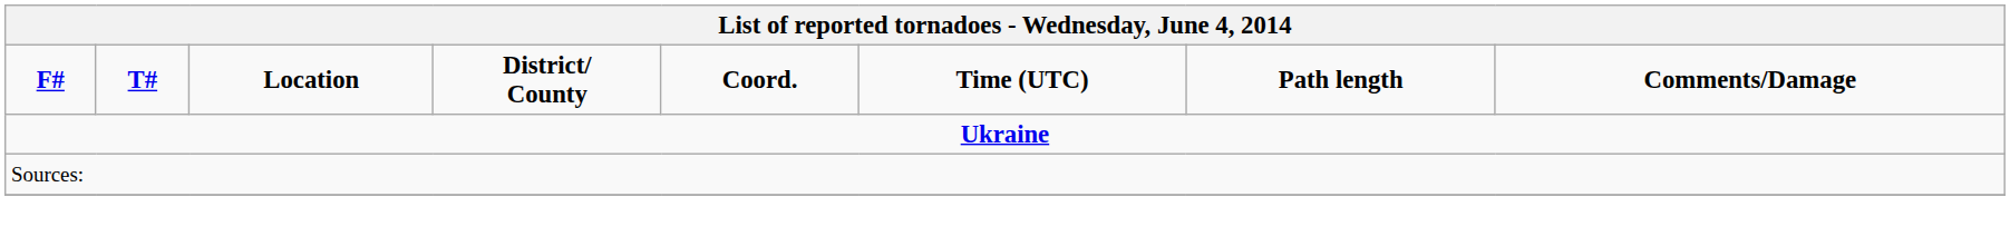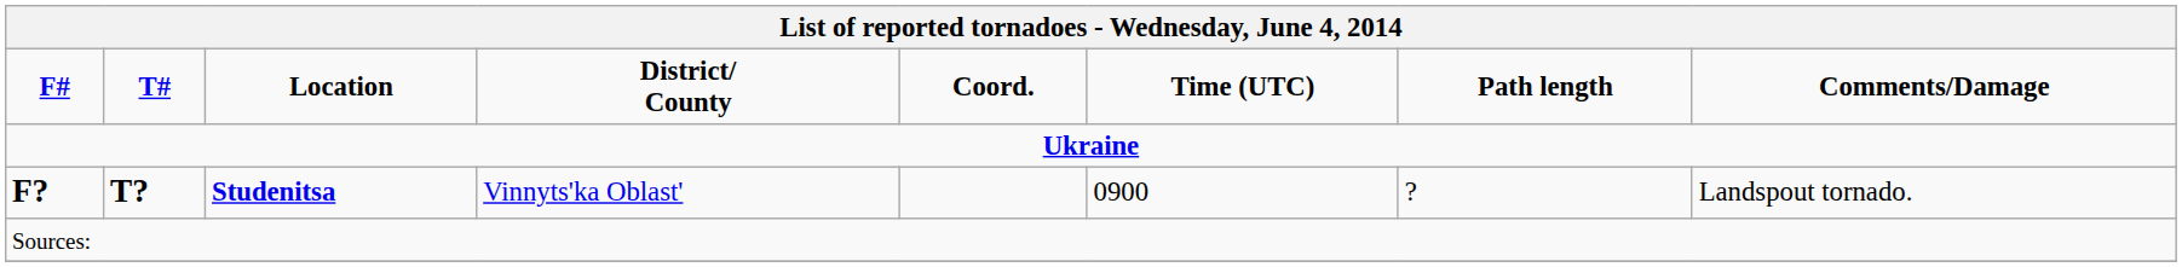+ row: F? | T? | Studenitsa | Vinnyts'ka Oblast' | 0900 | ? | Landspout tornado.
